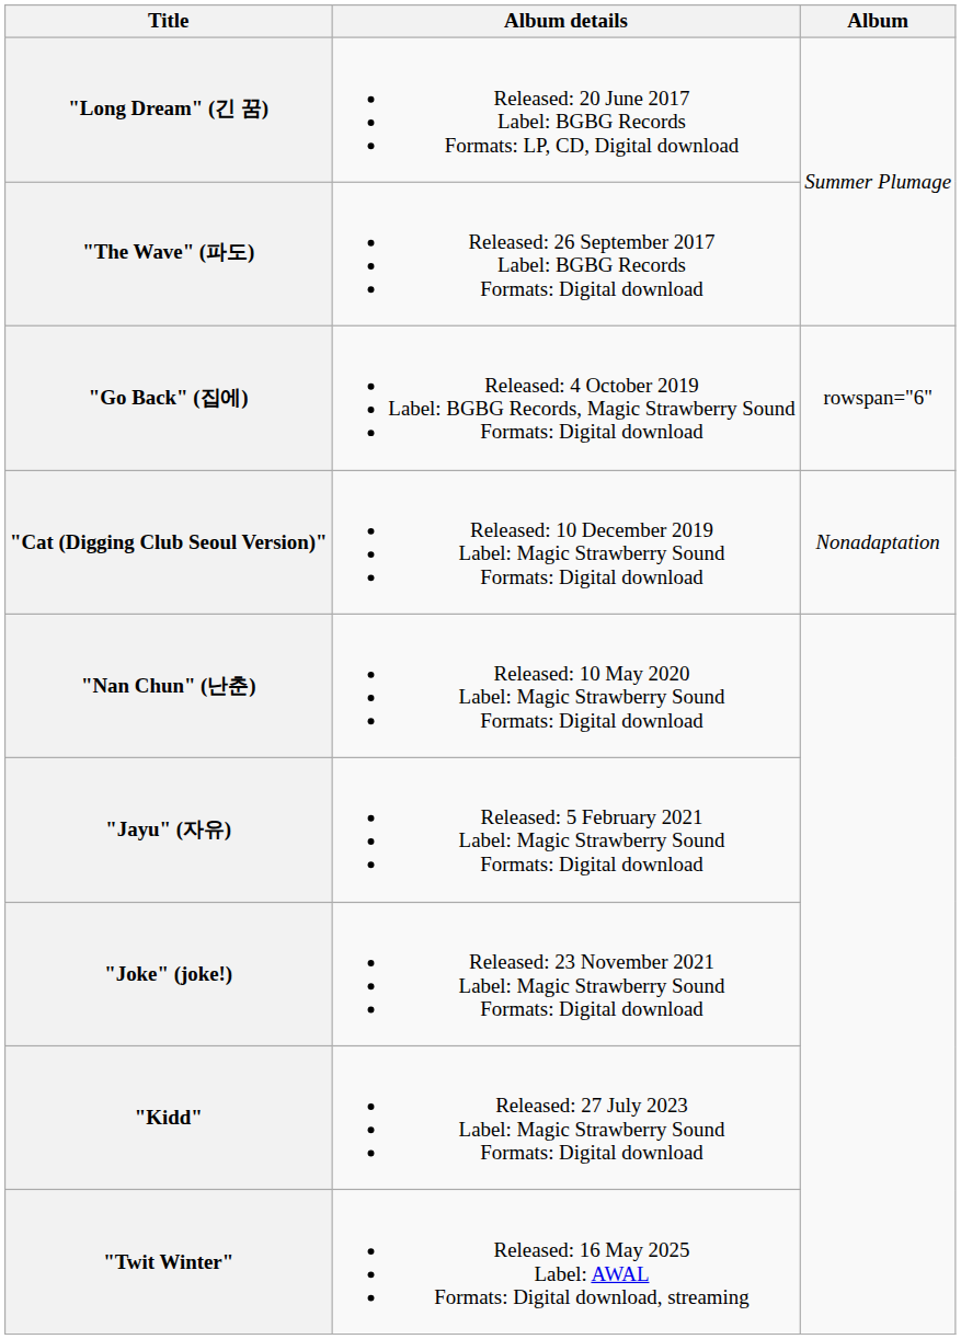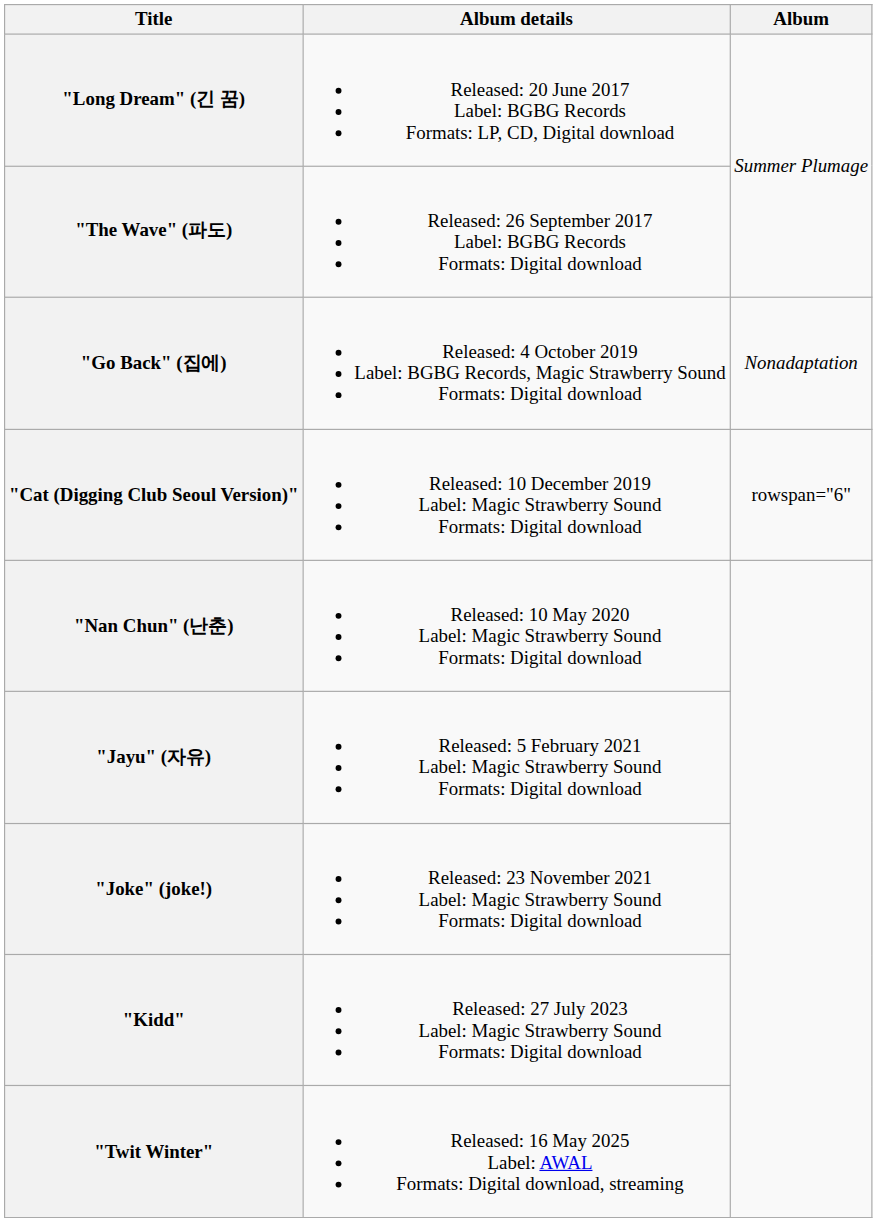"Go Back" (집에) | Album: rowspan="6" -> Nonadaptation
"Cat (Digging Club Seoul Version)" | Album: Nonadaptation -> rowspan="6"
